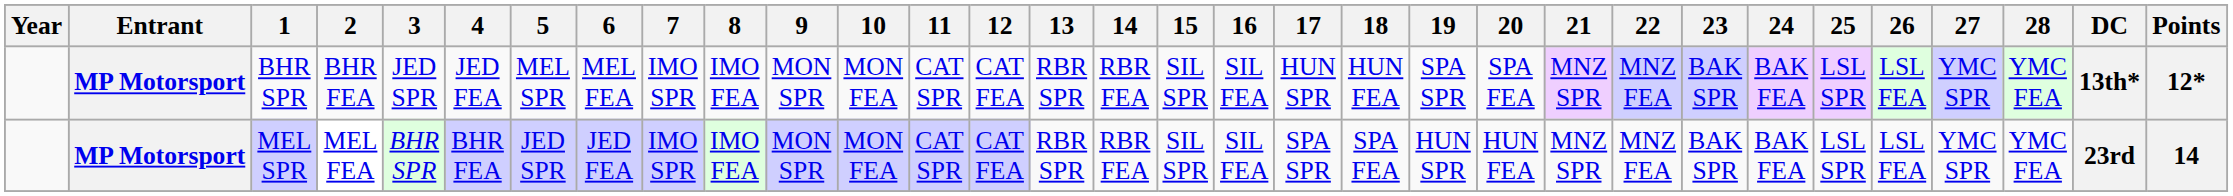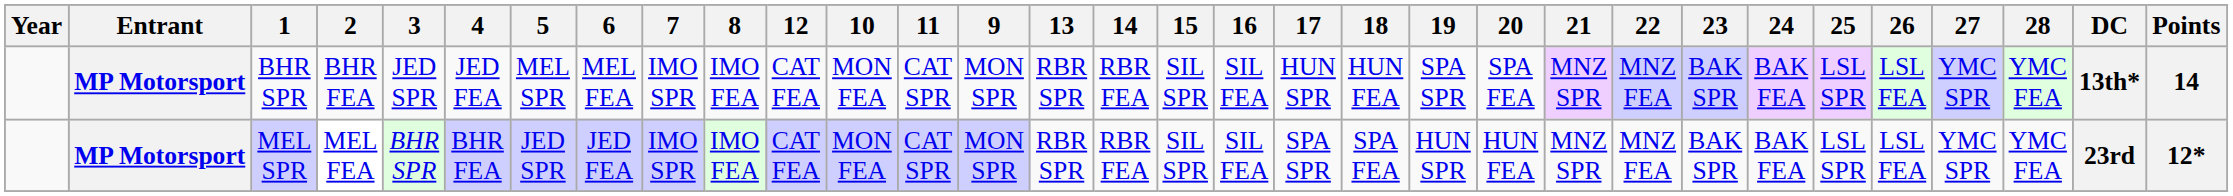columns swapped: 9 <-> 12
row 2 | Points: 12* -> 14
row 3 | Points: 14 -> 12*
